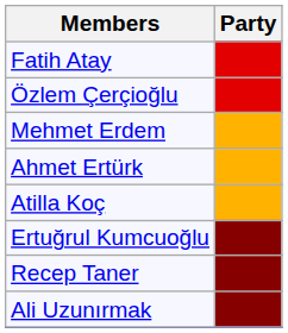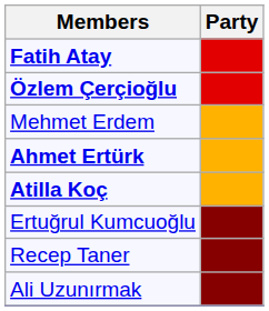Fatih Atay | Members: normal -> bold
Özlem Çerçioğlu | Members: normal -> bold
Ahmet Ertürk | Members: normal -> bold
Atilla Koç | Members: normal -> bold
